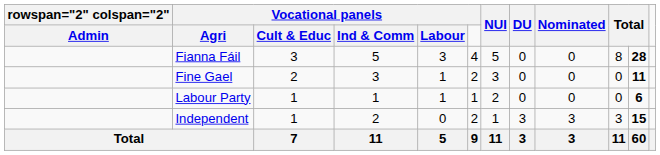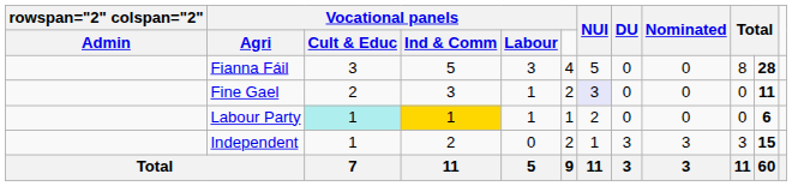Fine Gael | NUI: no background -> lavender background
Labour Party | Vocational panels / Cult & Educ: no background -> paleturquoise background
Labour Party | Vocational panels / Ind & Comm: no background -> gold background
